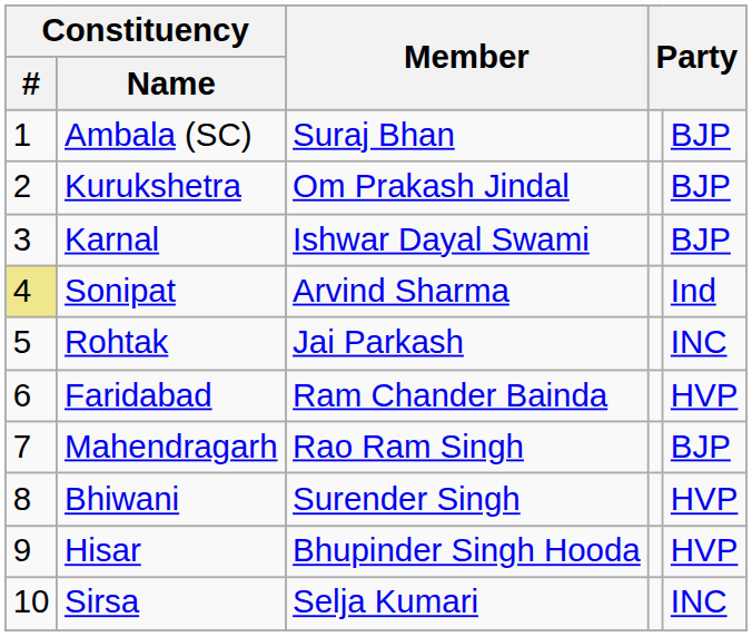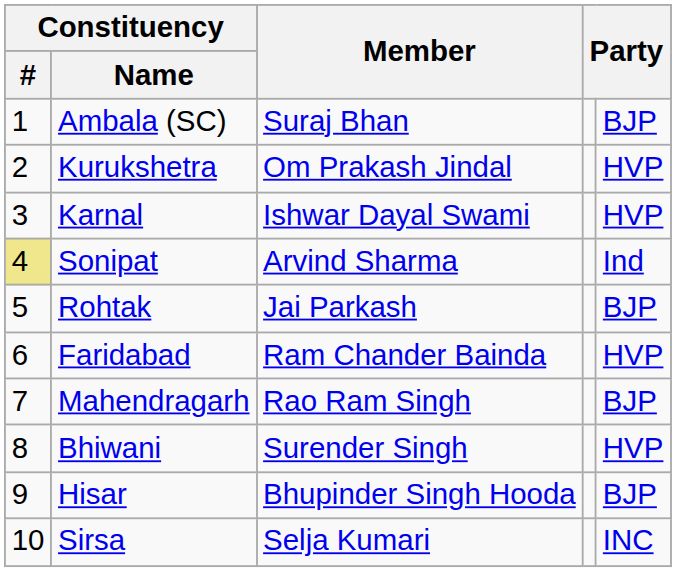Kurukshetra | column 5: BJP -> HVP
Karnal | column 5: BJP -> HVP
Rohtak | column 5: INC -> BJP
Hisar | column 5: HVP -> BJP
